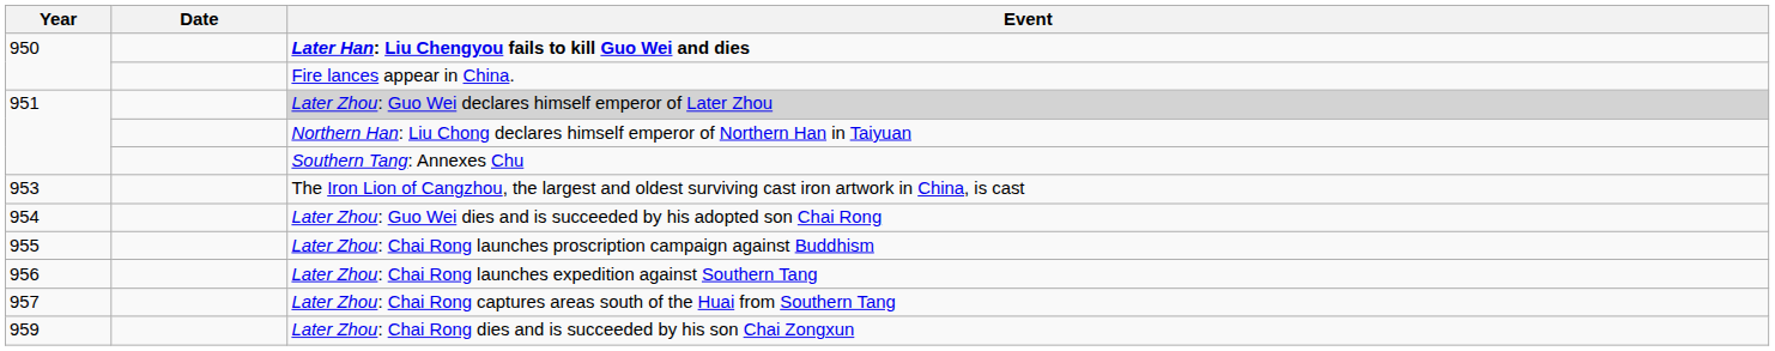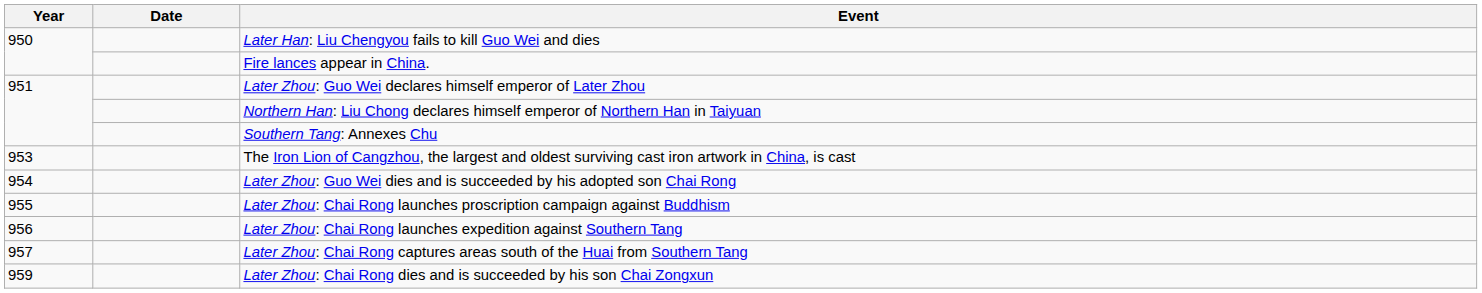Later Han: Liu Chengyou fails to kill Guo Wei and dies | Event: bold -> normal
Later Zhou: Guo Wei declares himself emperor of Later Zhou | Event: lightgrey background -> no background
